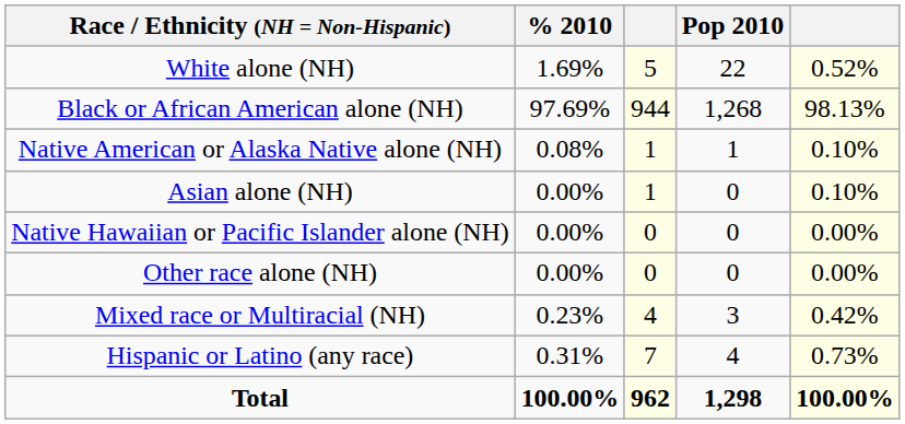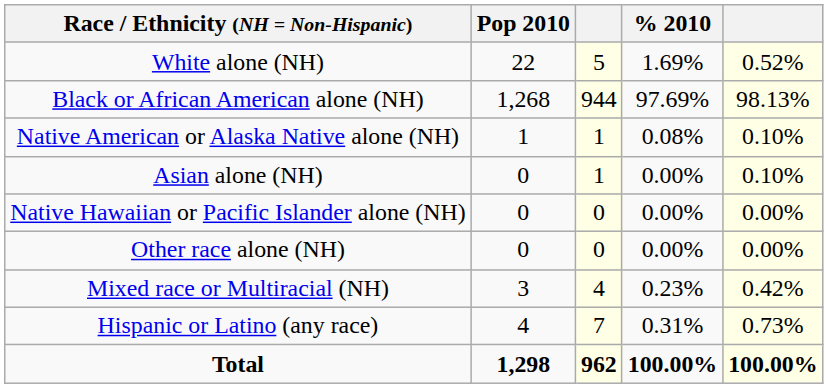columns swapped: Pop 2010 <-> % 2010
